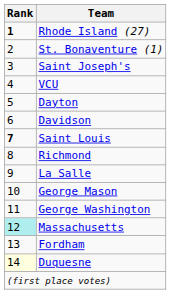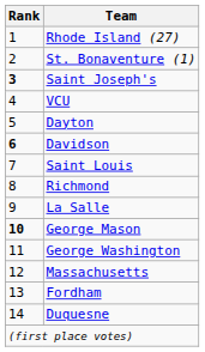Rhode Island (27) | Rank: bold -> normal
Saint Joseph's | Rank: normal -> bold
Davidson | Rank: normal -> bold
Saint Louis | Rank: bold -> normal
George Mason | Rank: normal -> bold
Massachusetts | Rank: paleturquoise background -> no background
Duquesne | Rank: lightyellow background -> no background
